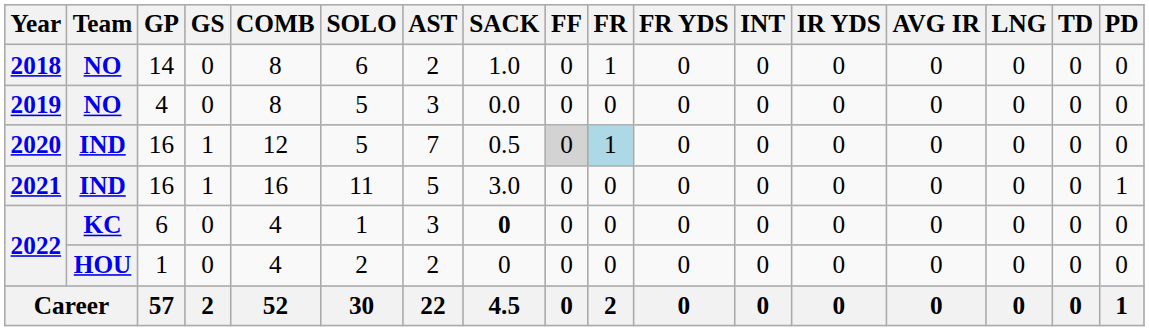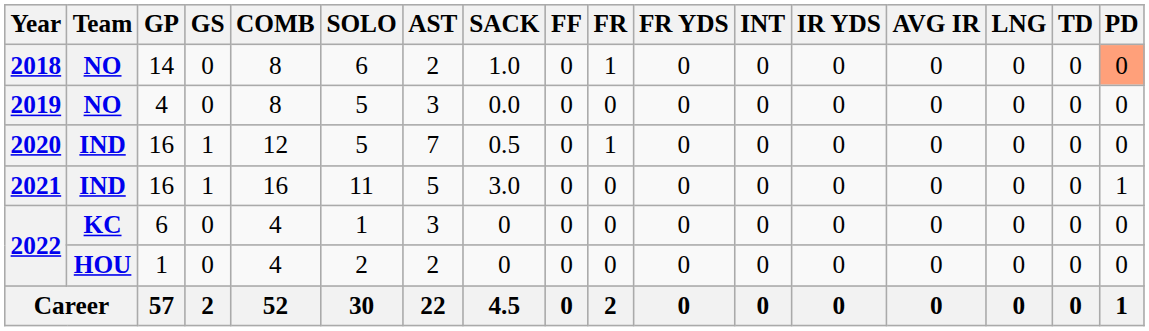2018 | PD: no background -> lightsalmon background
2020 | FF: lightgrey background -> no background
2020 | FR: lightblue background -> no background
2022 / 6 | SACK: bold -> normal
